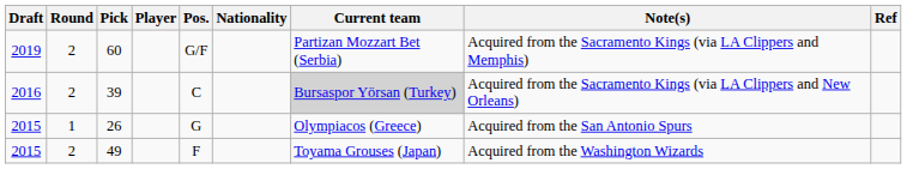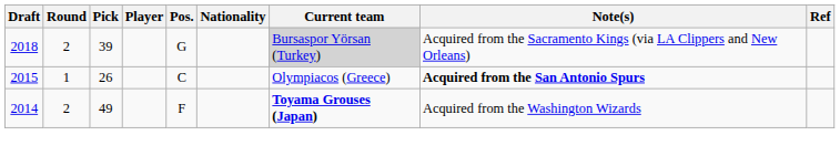- row: 2019 | 2 | 60 | G/F | Partizan Mozzart Bet (Serbia) | Acquired from the Sacramento Kings (via LA Clippers and Memphis)
39 | Draft: 2016 -> 2018
39 | Pos.: C -> G
26 | Pos.: G -> C
26 | Note(s): normal -> bold
49 | Draft: 2015 -> 2014
49 | Current team: normal -> bold
